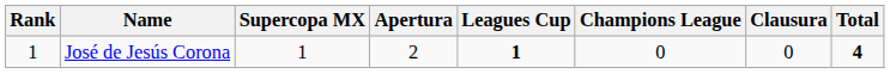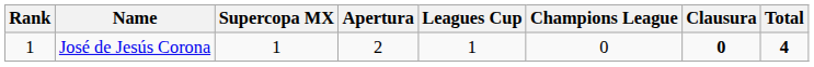José de Jesús Corona | Leagues Cup: bold -> normal
José de Jesús Corona | Clausura: normal -> bold
